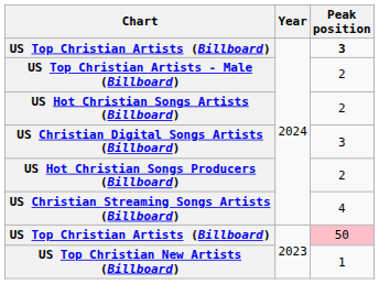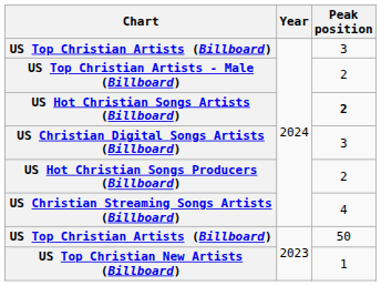US Top Christian Artists (Billboard) / 3 | Peak position: bold -> normal
US Hot Christian Songs Artists (Billboard) | Peak position: normal -> bold
US Top Christian Artists (Billboard) / 50 | Peak position: pink background -> no background
